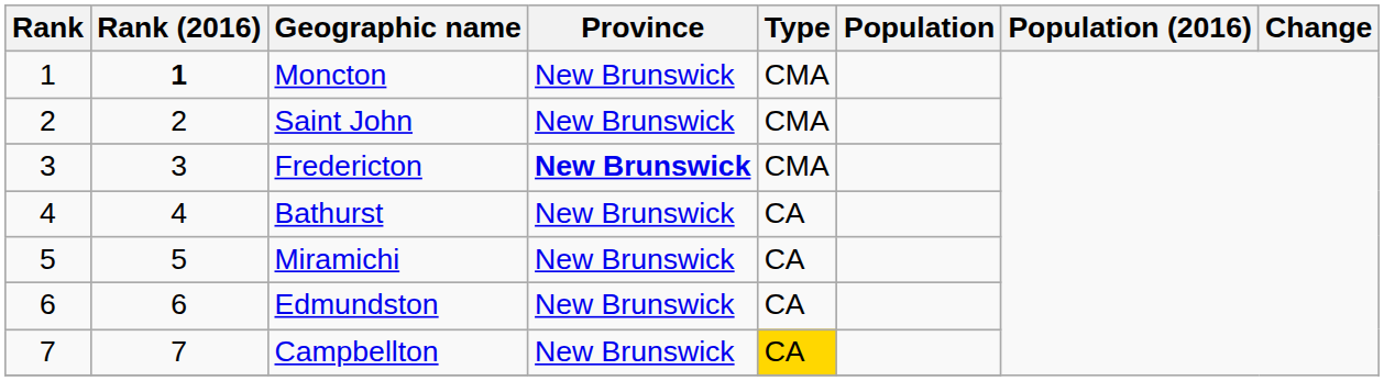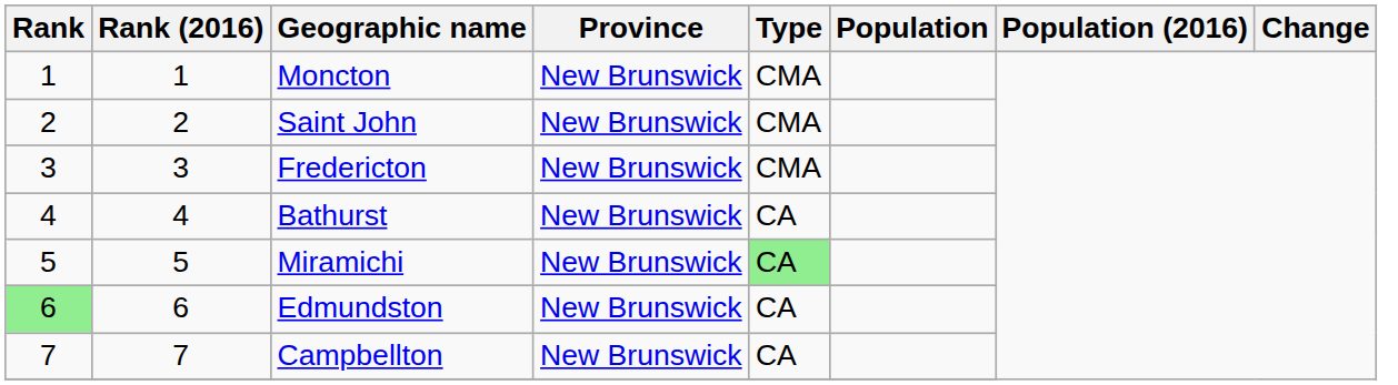Moncton | Rank (2016): bold -> normal
Fredericton | Province: bold -> normal
Miramichi | Type: no background -> lightgreen background
Edmundston | Rank: no background -> lightgreen background
Campbellton | Type: gold background -> no background
